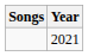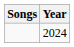row 2 | Year: 2021 -> 2024
